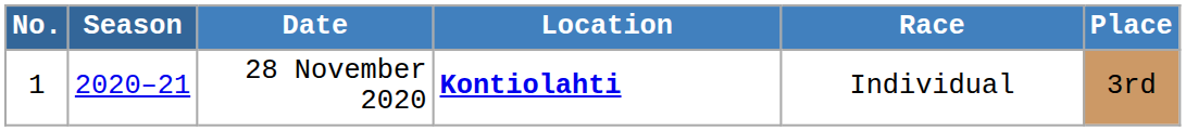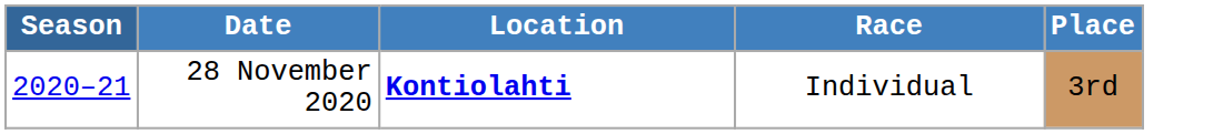- column: No. | 1
